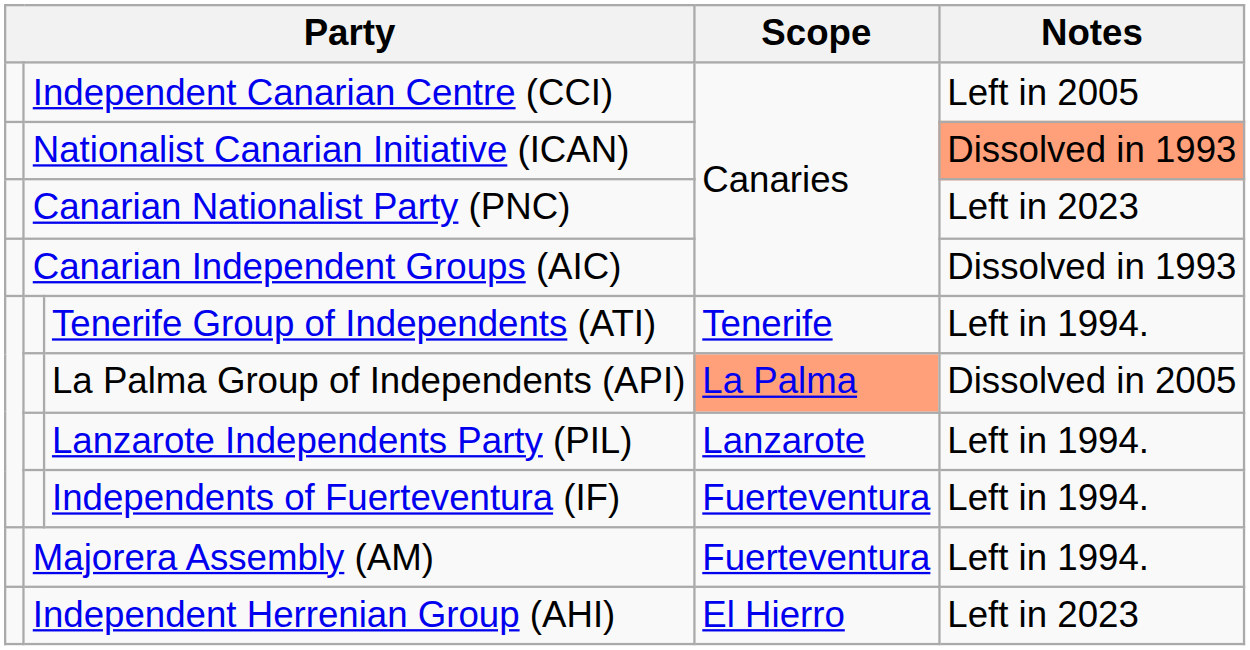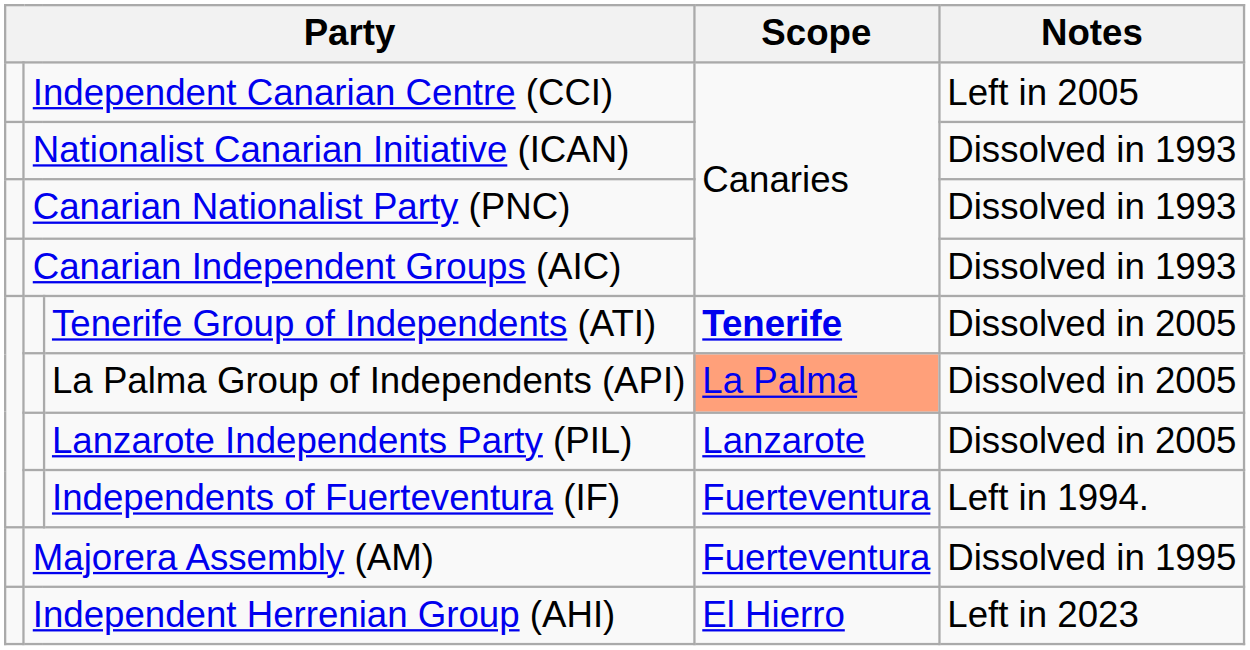Nationalist Canarian Initiative (ICAN) | Notes: lightsalmon background -> no background
Canarian Nationalist Party (PNC) | Notes: Left in 2023 -> Dissolved in 1993
Tenerife Group of Independents (ATI) | Scope: normal -> bold
Tenerife Group of Independents (ATI) | Notes: Left in 1994. -> Dissolved in 2005
Lanzarote Independents Party (PIL) | Notes: Left in 1994. -> Dissolved in 2005
Majorera Assembly (AM) | Notes: Left in 1994. -> Dissolved in 1995
